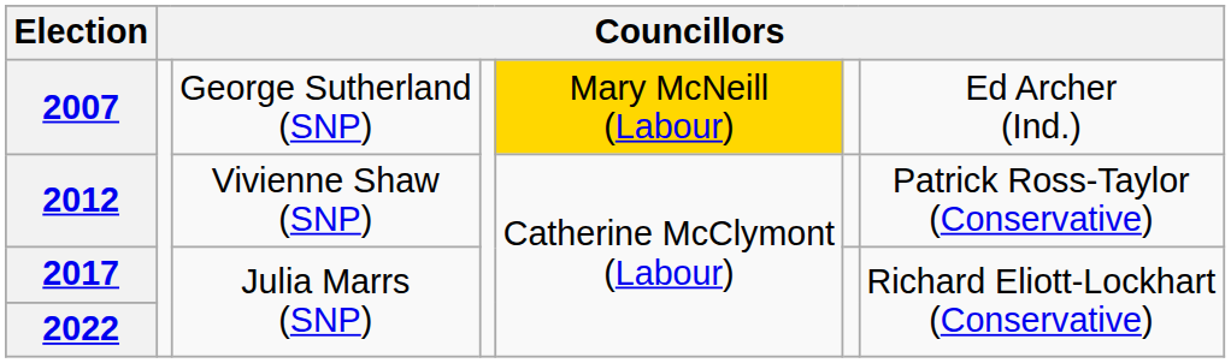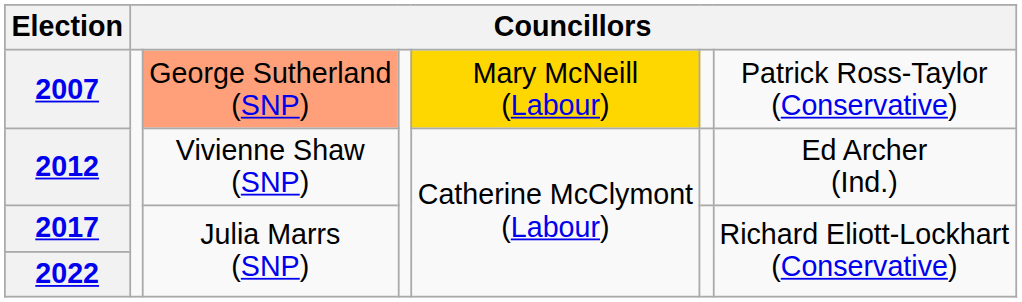2007 | column 3: no background -> lightsalmon background
2007 | column 7: Ed Archer (Ind.) -> Patrick Ross-Taylor (Conservative)
2012 | column 7: Patrick Ross-Taylor (Conservative) -> Ed Archer (Ind.)
